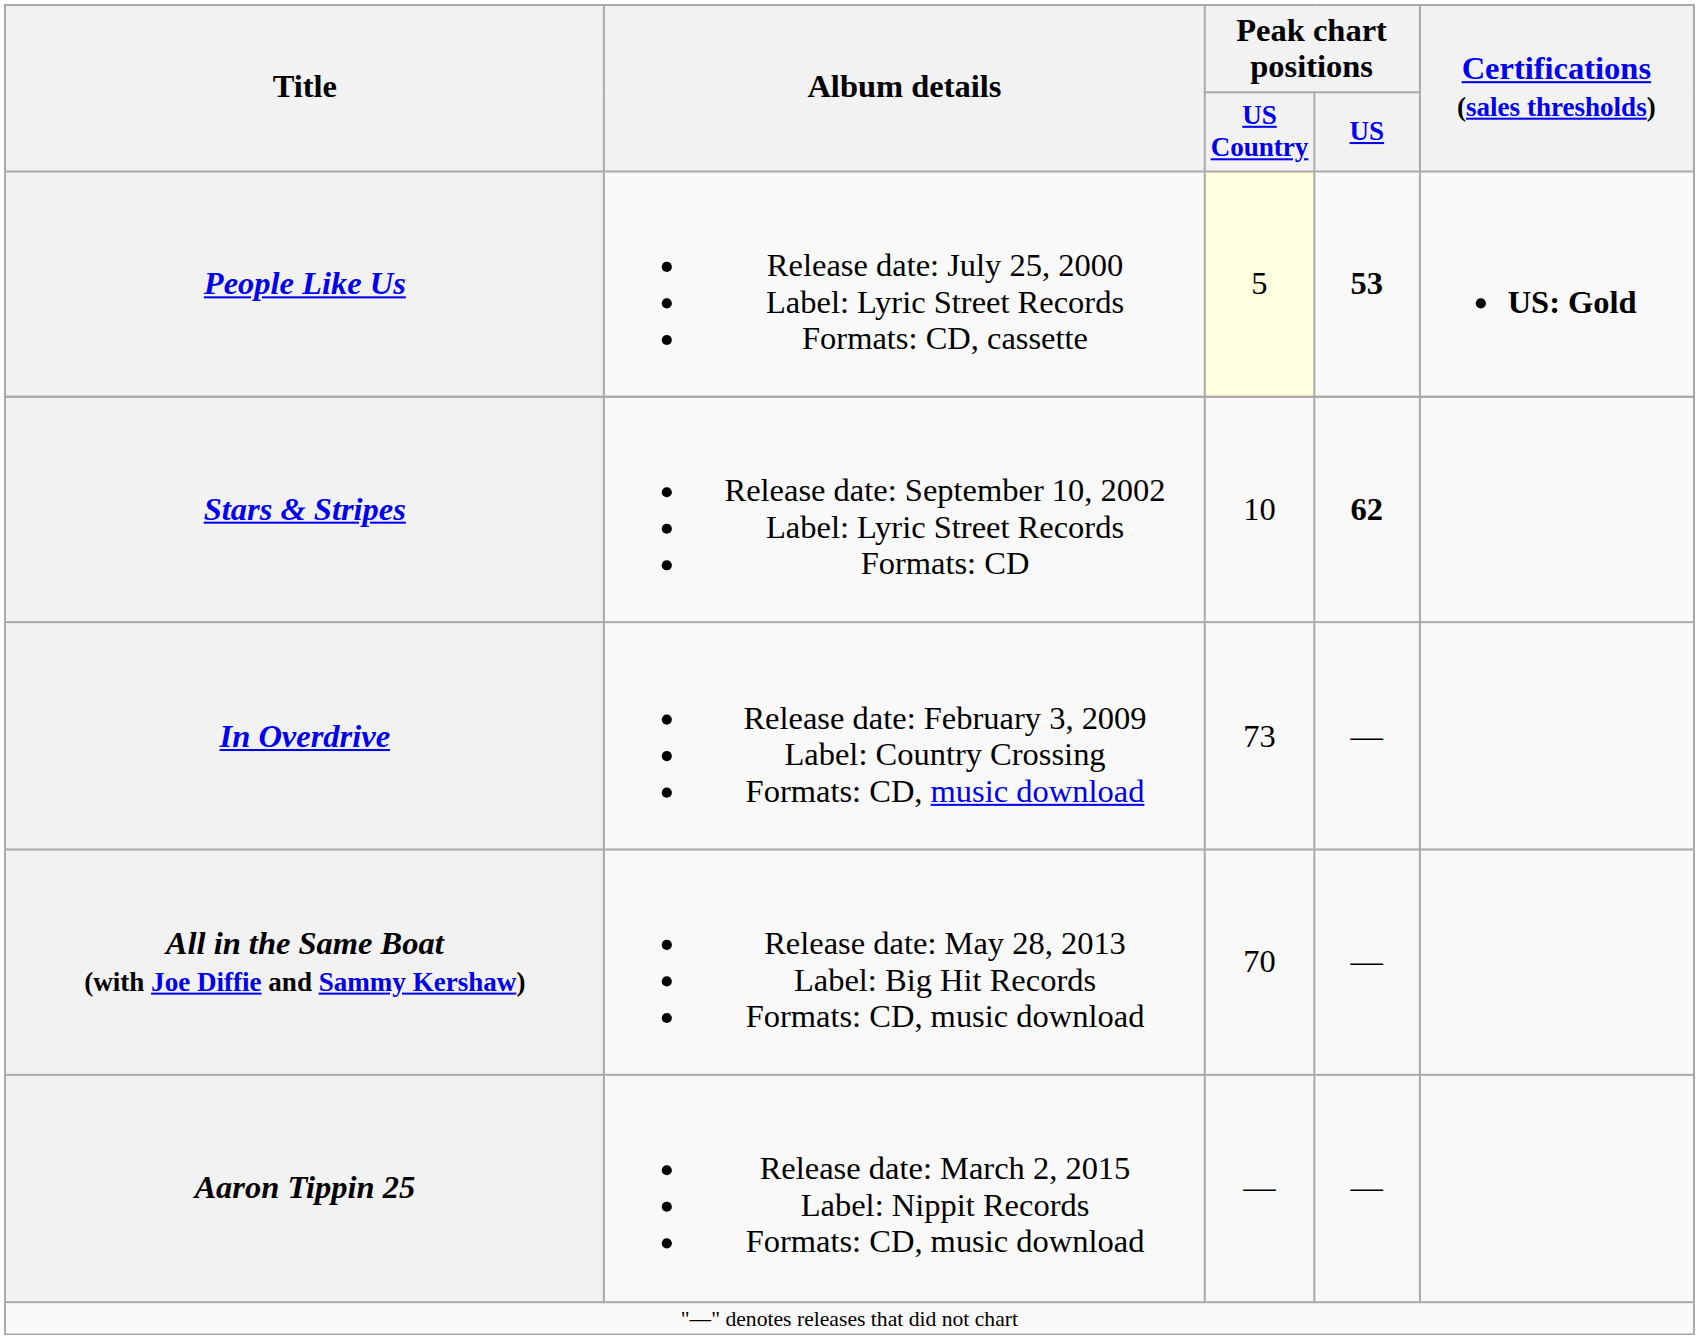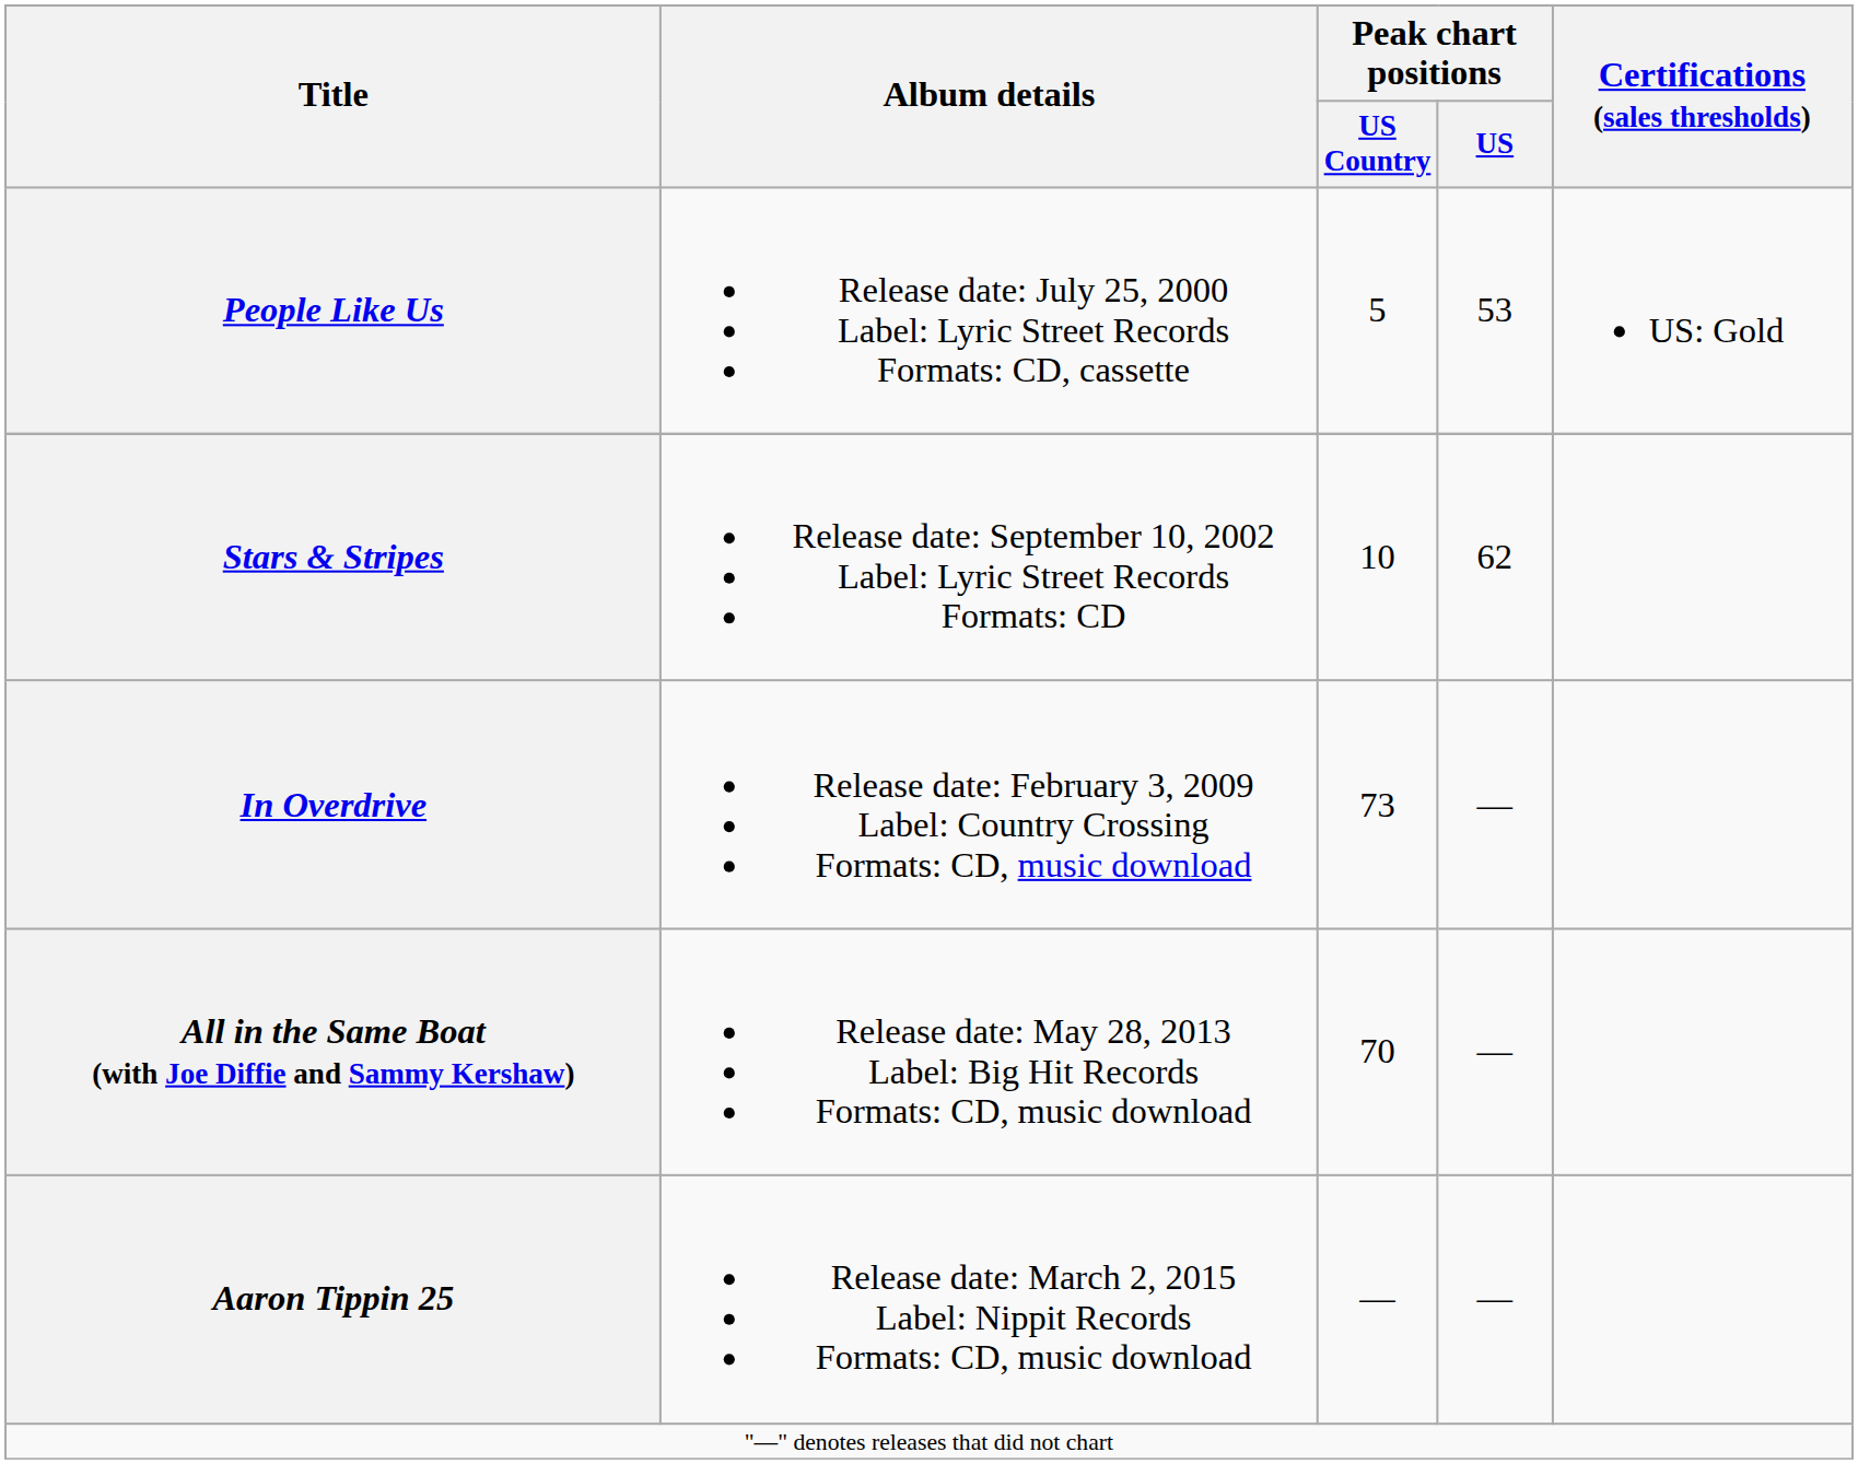People Like Us | Peak chart positions / US Country: lightyellow background -> no background
People Like Us | Peak chart positions / US: bold -> normal
People Like Us | Certifications (sales thresholds): bold -> normal
Stars & Stripes | Peak chart positions / US: bold -> normal
